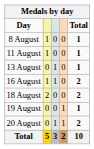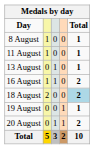18 August | Total: no background -> lightblue background
